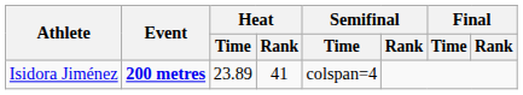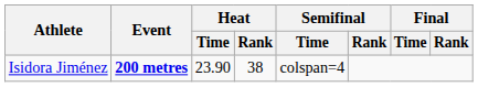Isidora Jiménez | Heat / Time: 23.89 -> 23.90
Isidora Jiménez | Heat / Rank: 41 -> 38
